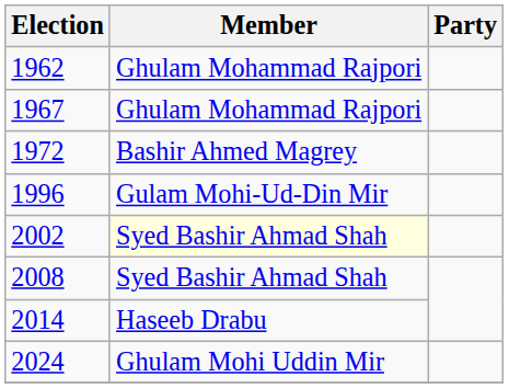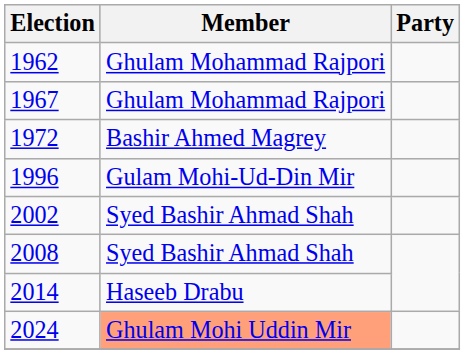2002 | Member: lightyellow background -> no background
2024 | Member: no background -> lightsalmon background
